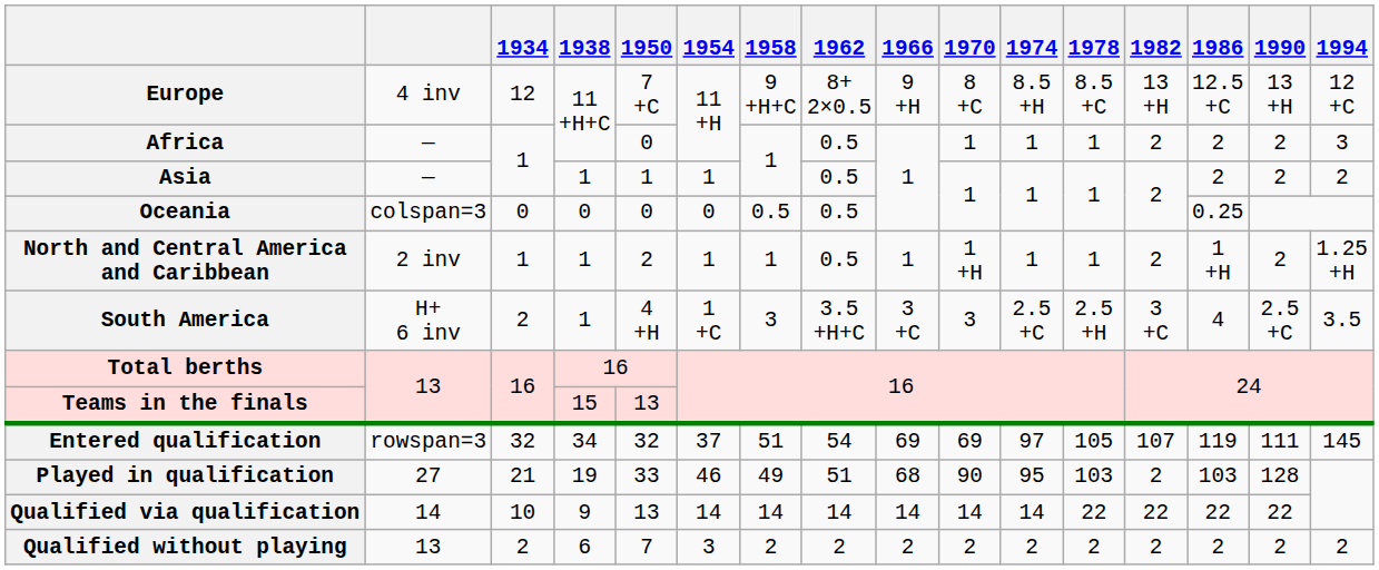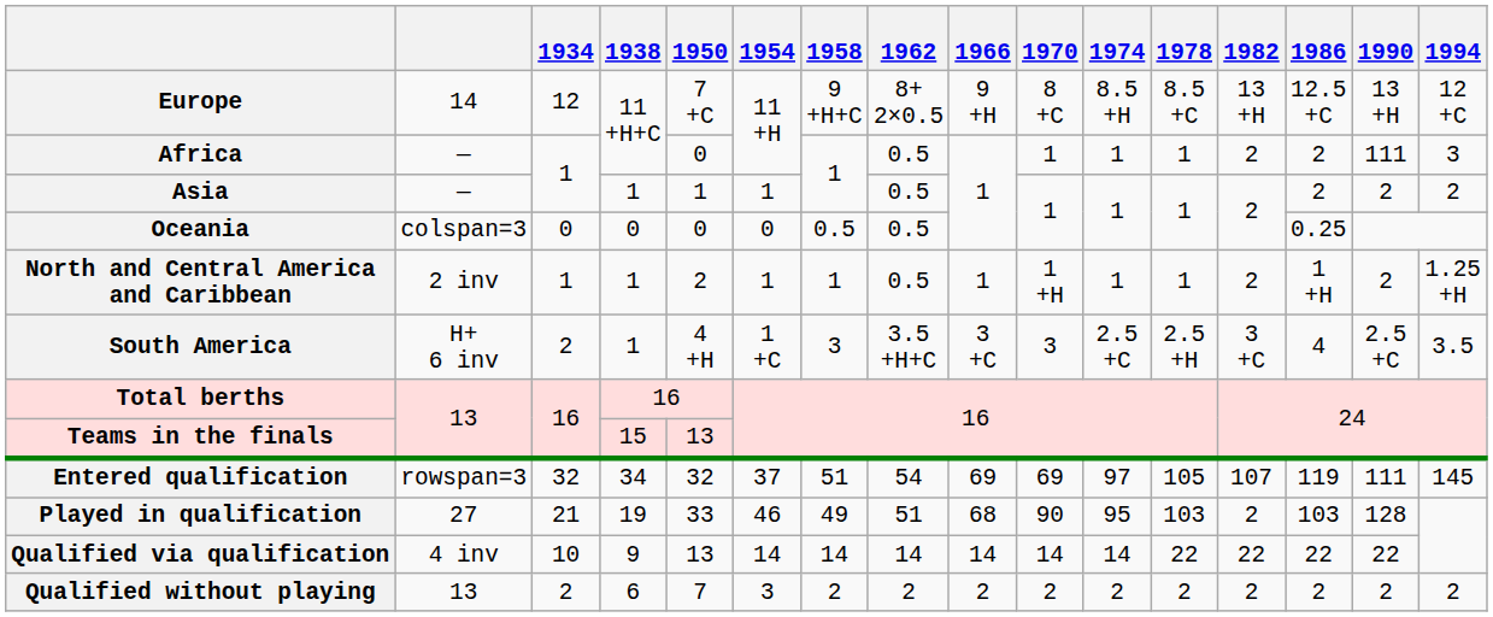Europe | column 2: 4 inv -> 14
Africa | 1990: 2 -> 111
Qualified via qualification | column 2: 14 -> 4 inv
